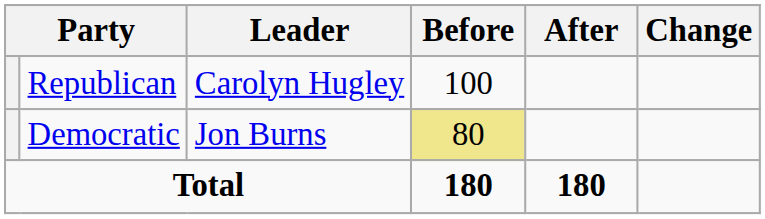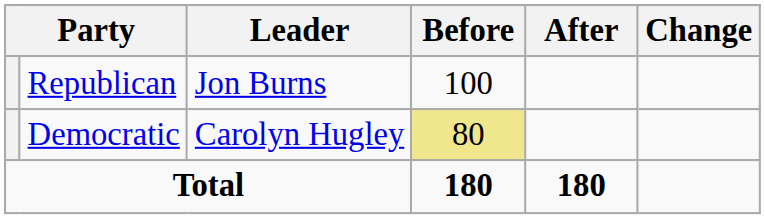Republican | Leader: Carolyn Hugley -> Jon Burns
Democratic | Leader: Jon Burns -> Carolyn Hugley
